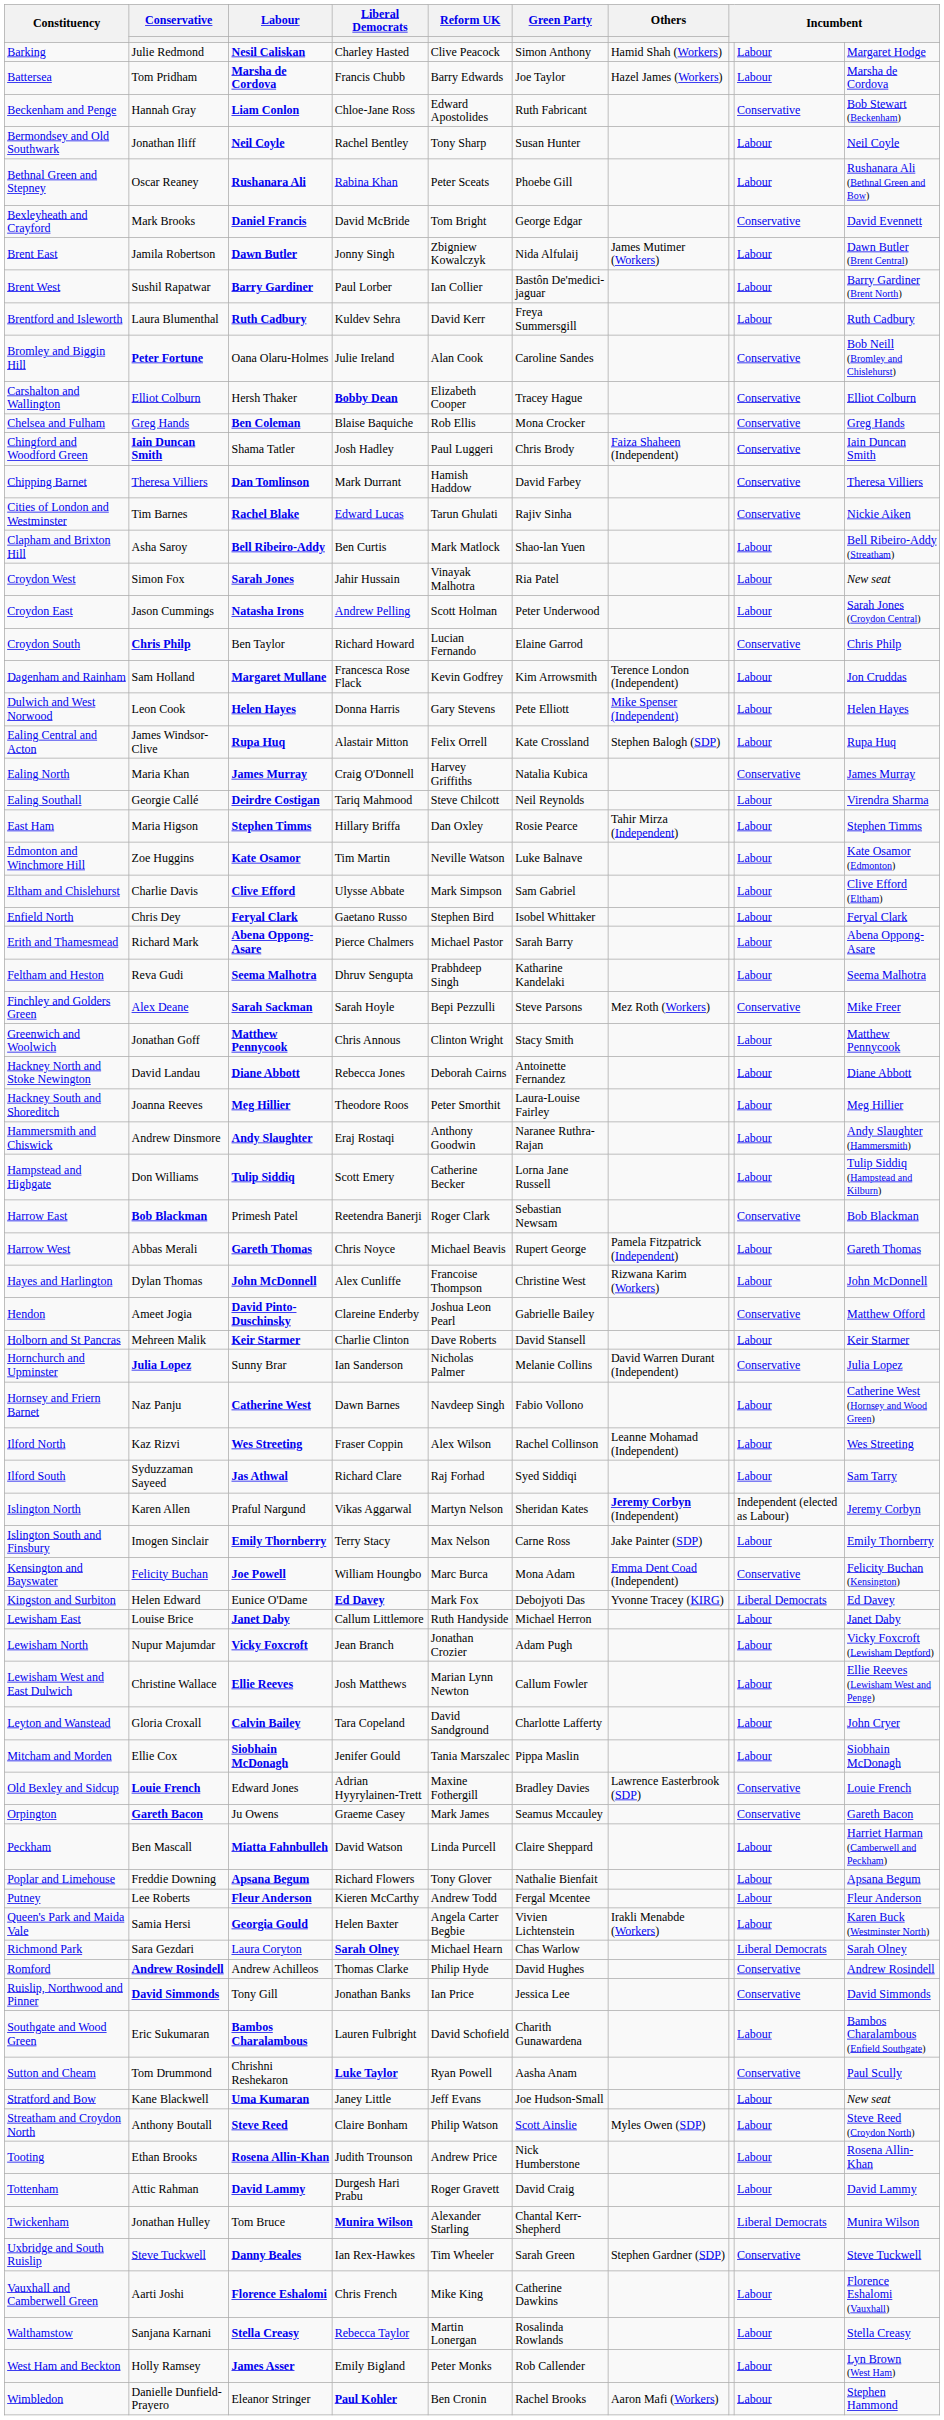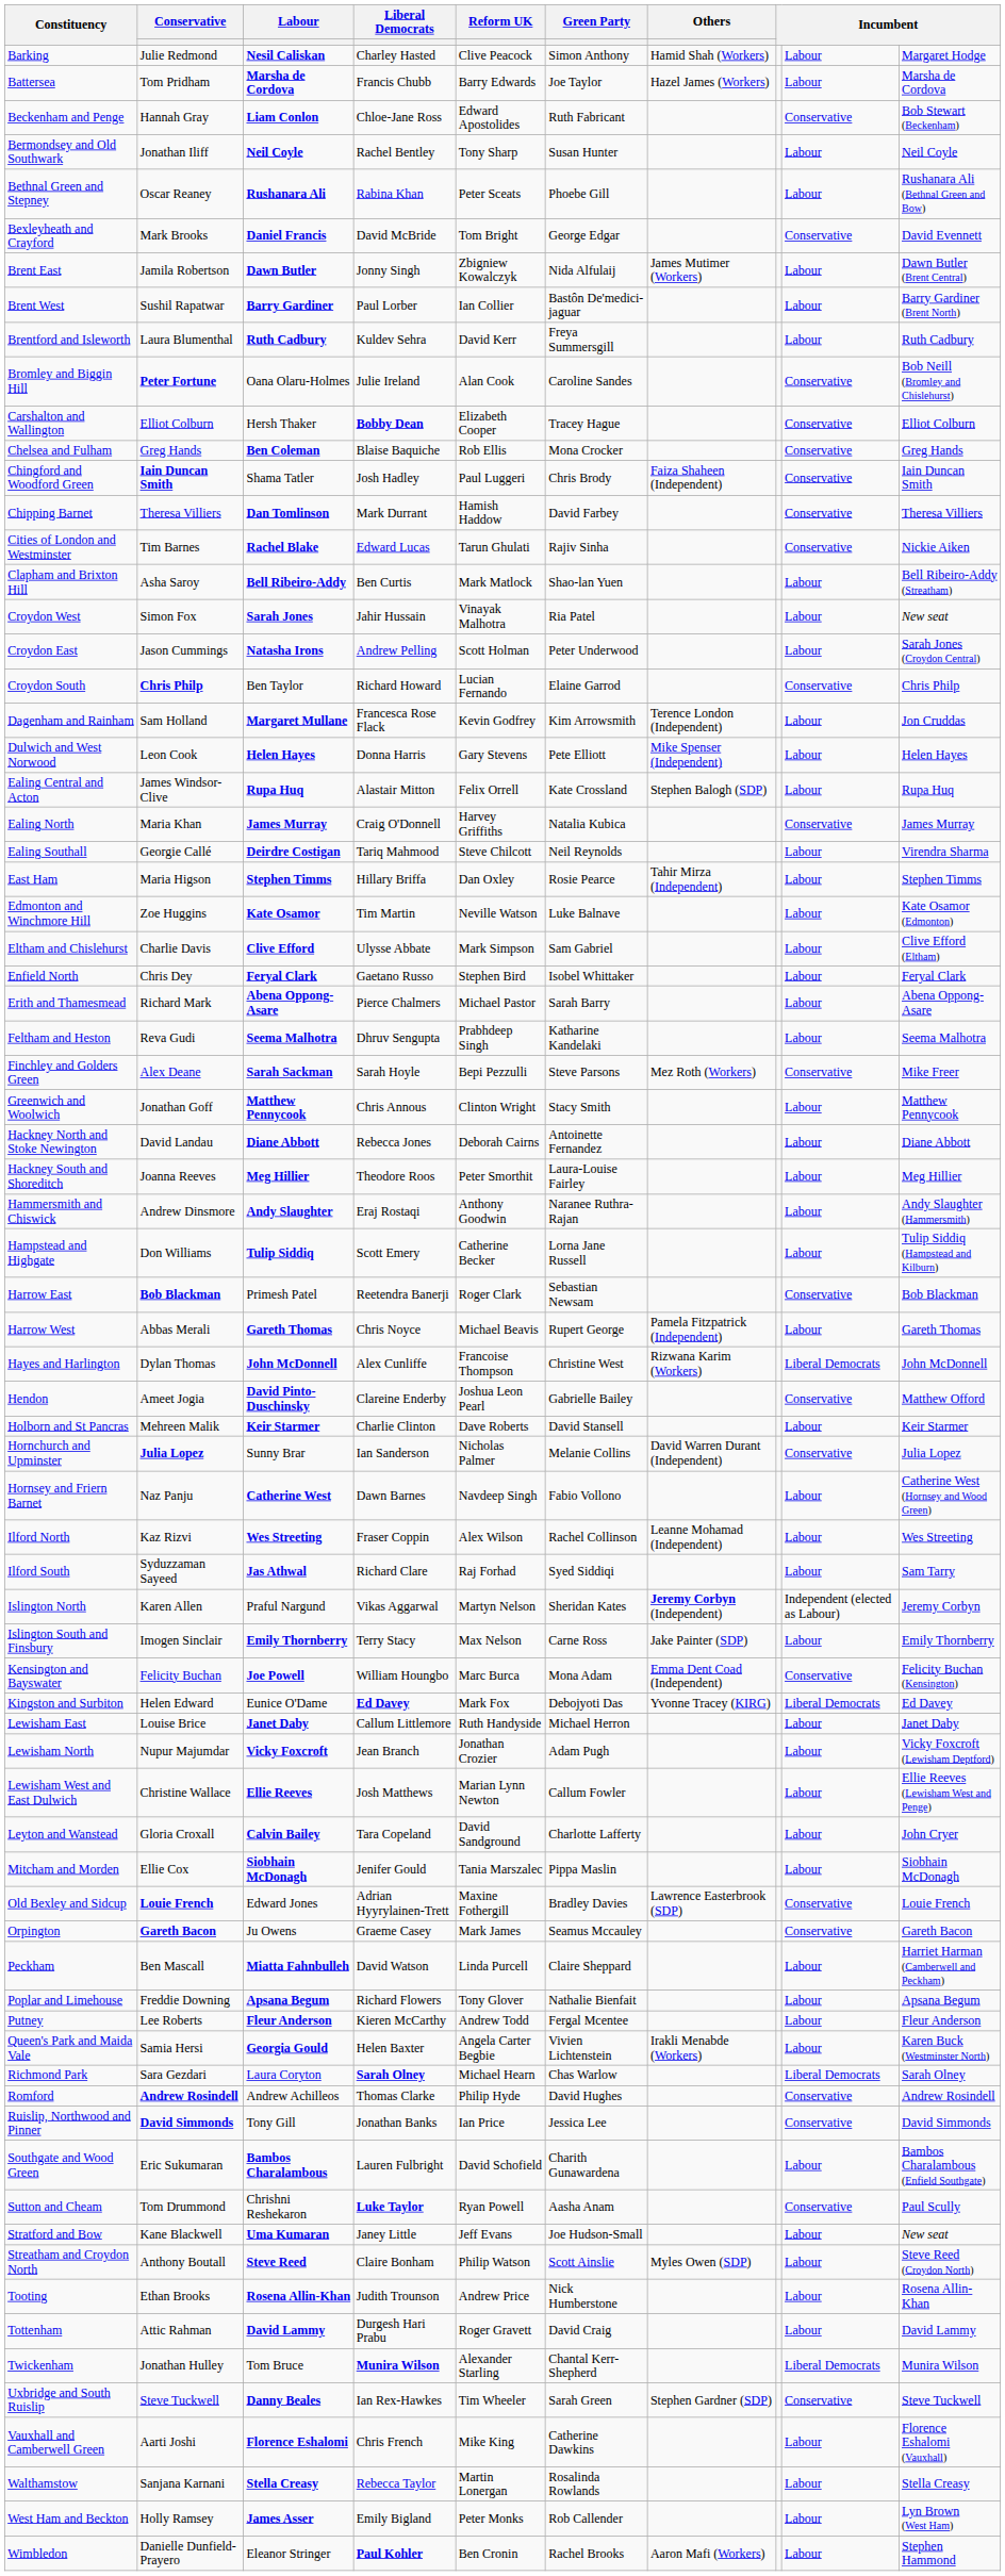Hayes and Harlington | column 9: Labour -> Liberal Democrats
